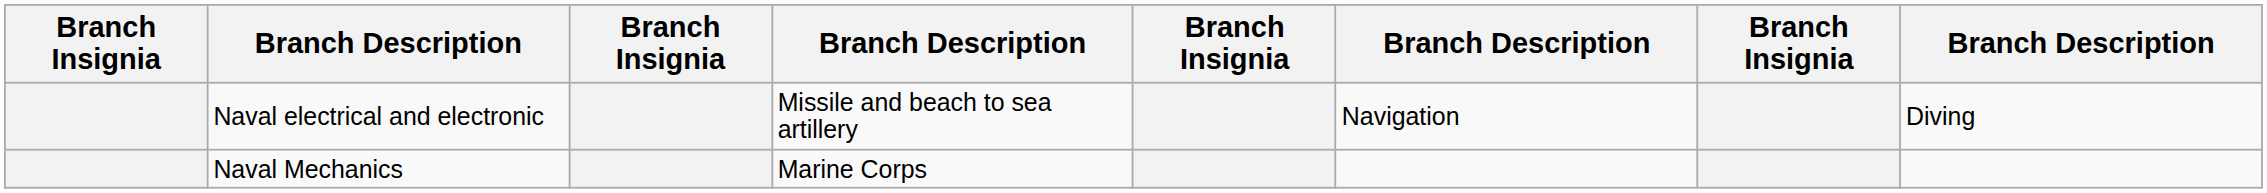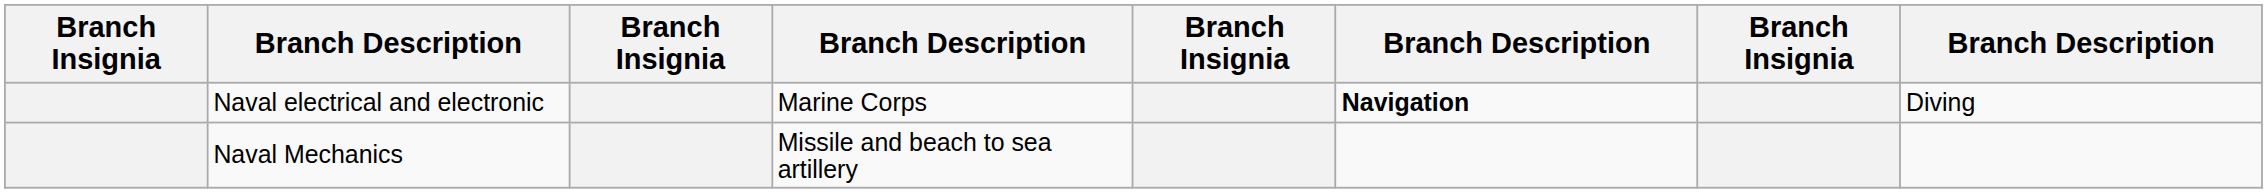Naval electrical and electronic | column 4: Missile and beach to sea artillery -> Marine Corps
Naval electrical and electronic | column 6: normal -> bold
Naval Mechanics | column 4: Marine Corps -> Missile and beach to sea artillery
